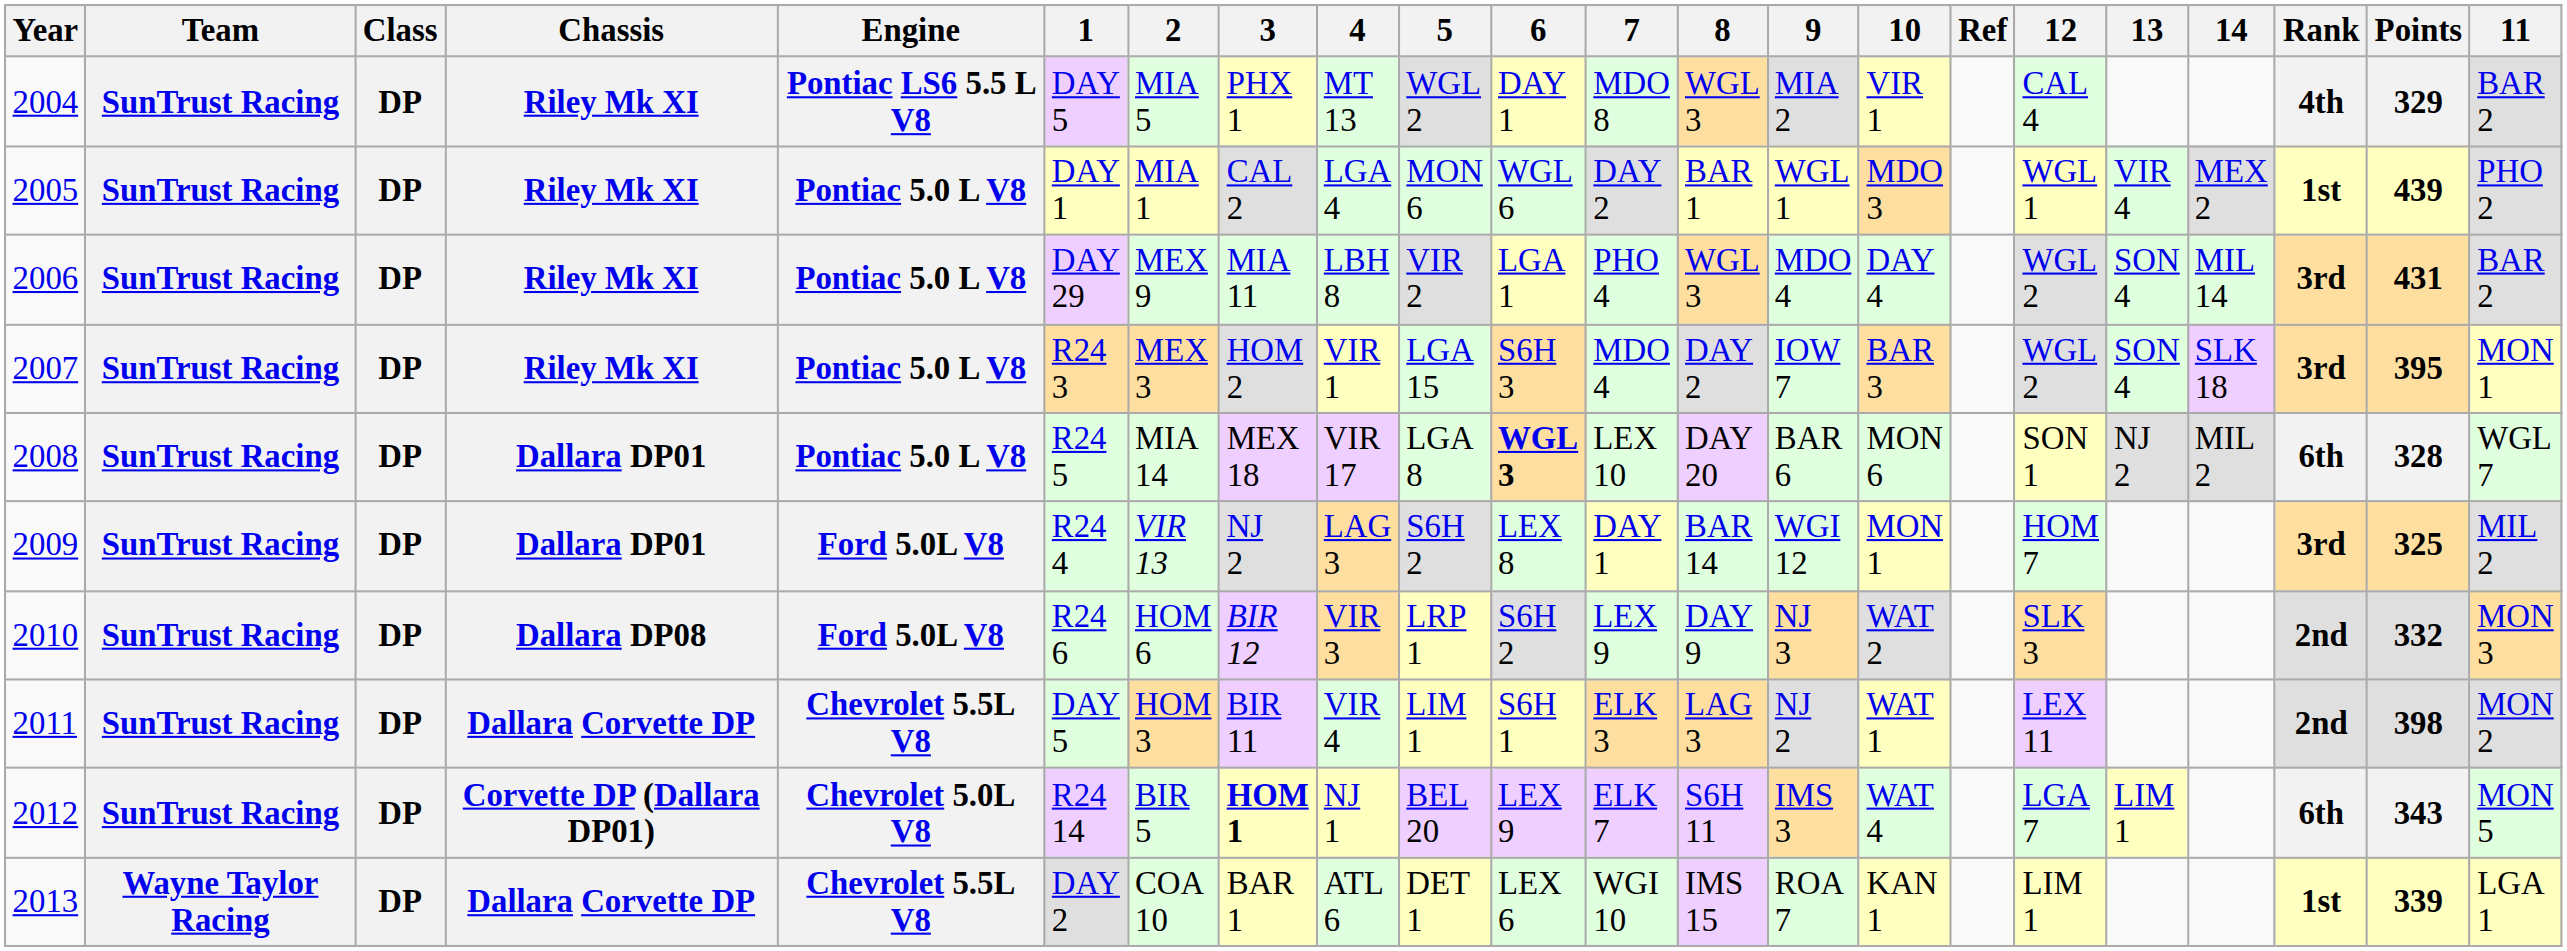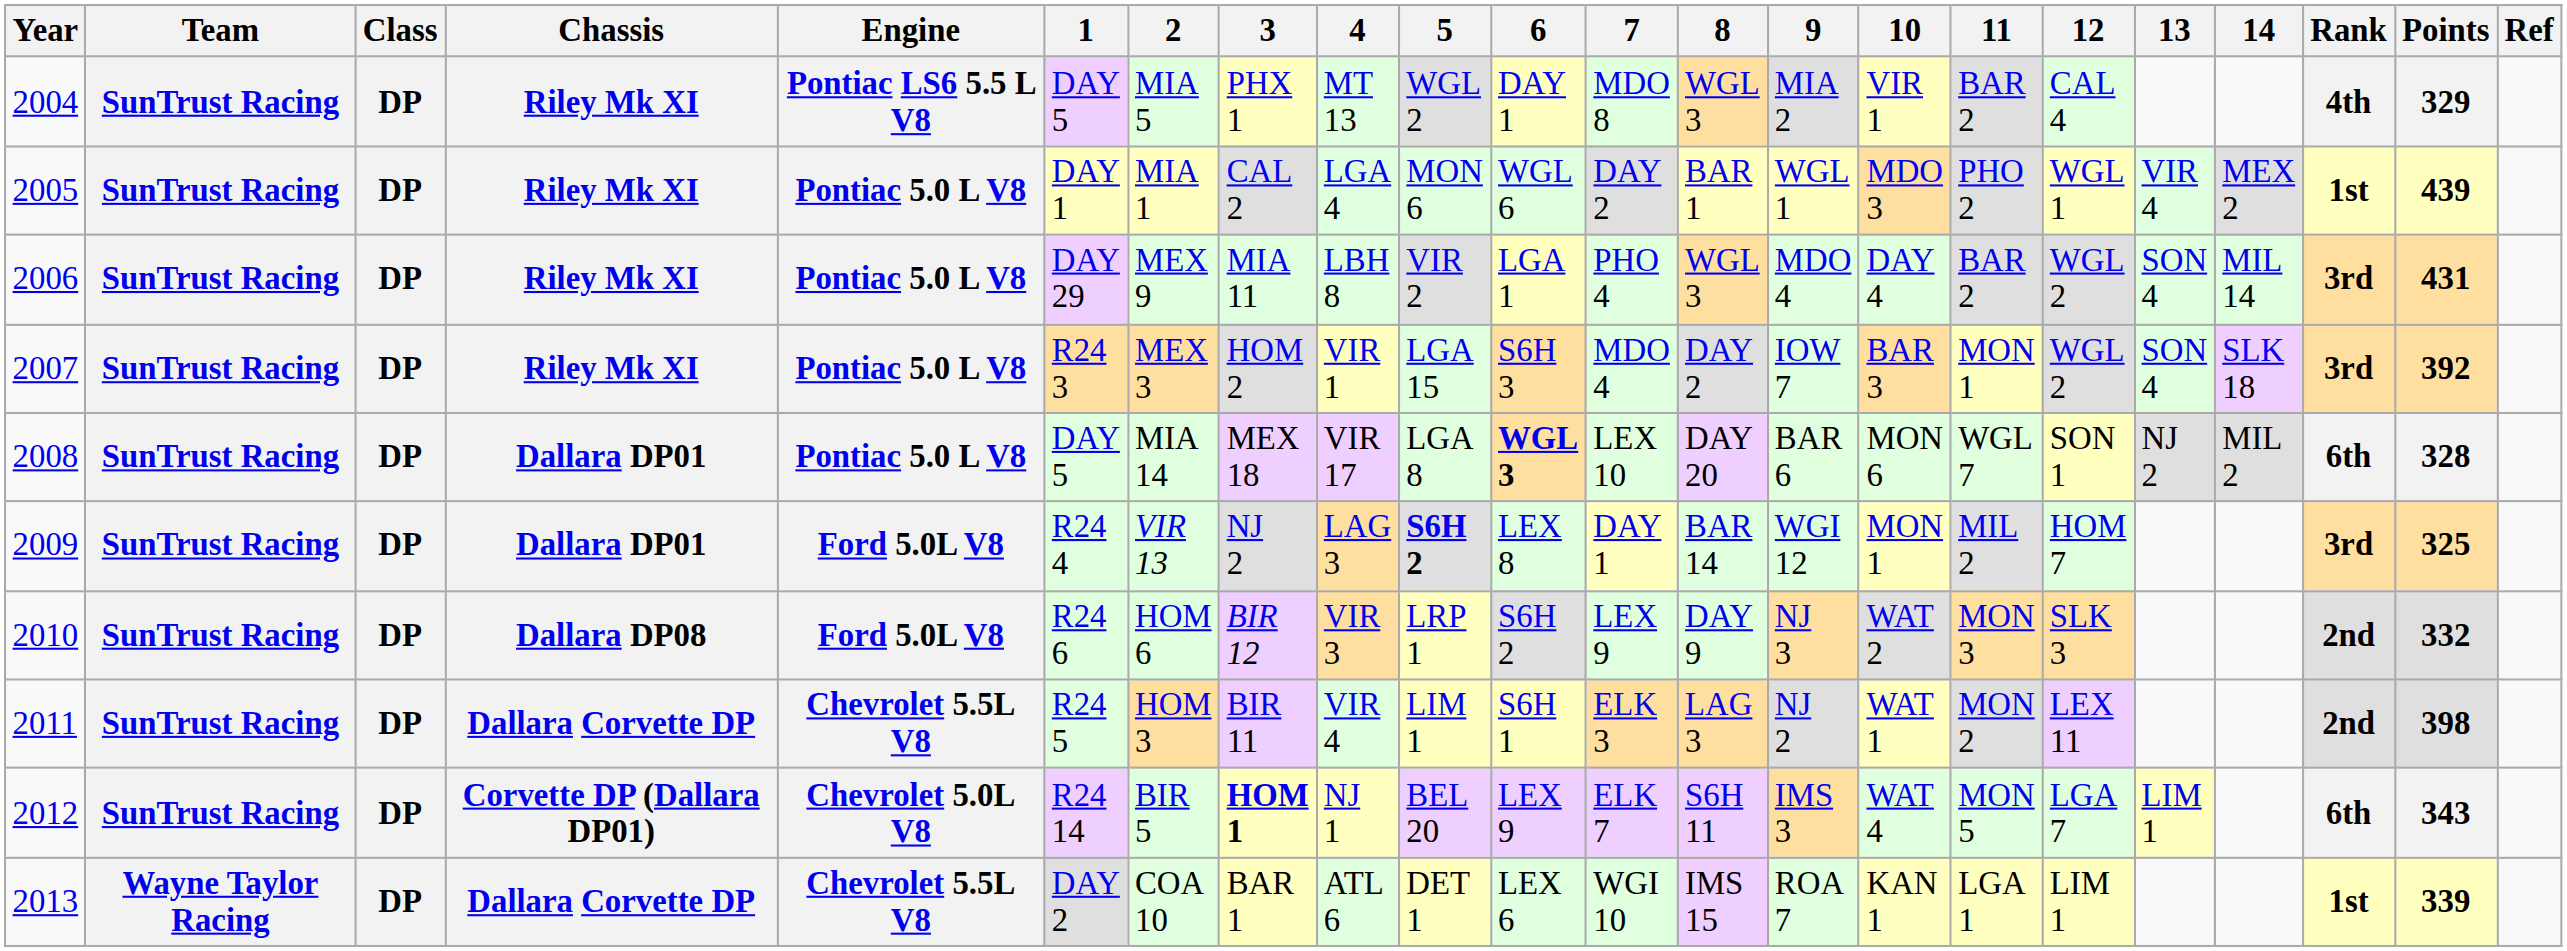columns swapped: 11 <-> Ref
2007 | Points: 395 -> 392
2008 | 1: R24 5 -> DAY 5
2009 | 5: normal -> bold
2011 | 1: DAY 5 -> R24 5
